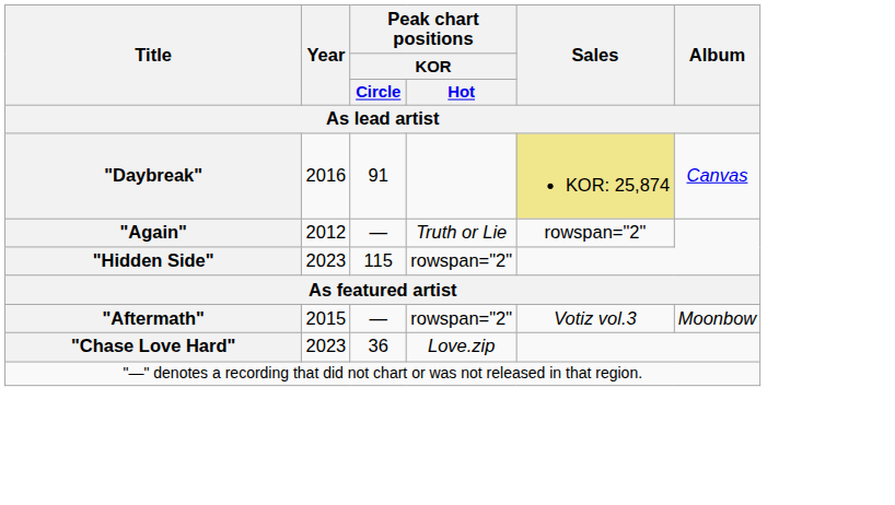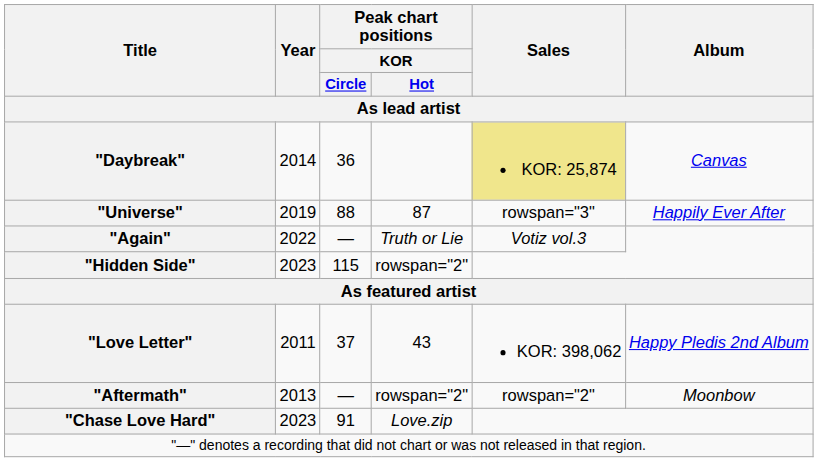"Daybreak" | Year: 2016 -> 2014
"Daybreak" | Peak chart positions / KOR / Circle: 91 -> 36
+ row: "Universe" | 2019 | 88 | 87 | rowspan="3" | Happily Ever After
"Again" | Year: 2012 -> 2022
"Again" | Sales: rowspan="2" -> Votiz vol.3
+ row: "Love Letter" | 2011 | 37 | 43 | KOR: 398,062 | Happy Pledis 2nd Album
"Aftermath" | Year: 2015 -> 2013
"Aftermath" | Sales: Votiz vol.3 -> rowspan="2"
"Chase Love Hard" | Peak chart positions / KOR / Circle: 36 -> 91
